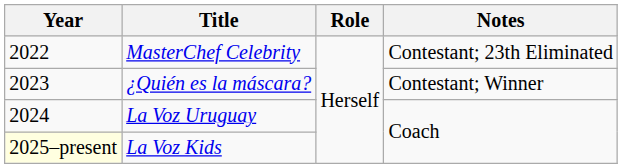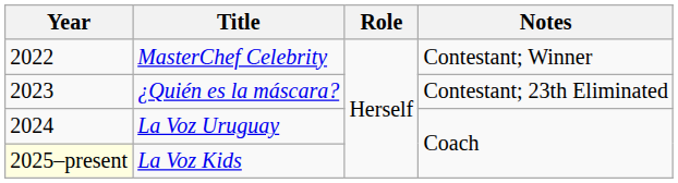MasterChef Celebrity | Notes: Contestant; 23th Eliminated -> Contestant; Winner
¿Quién es la máscara? | Notes: Contestant; Winner -> Contestant; 23th Eliminated
